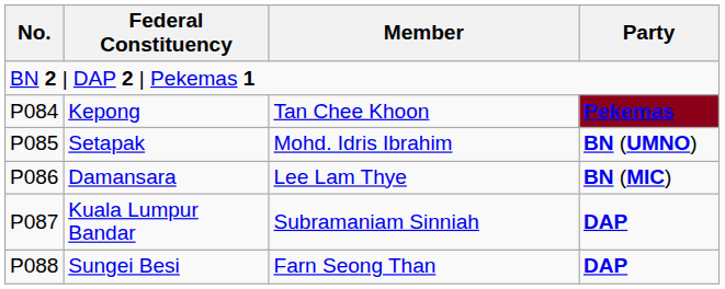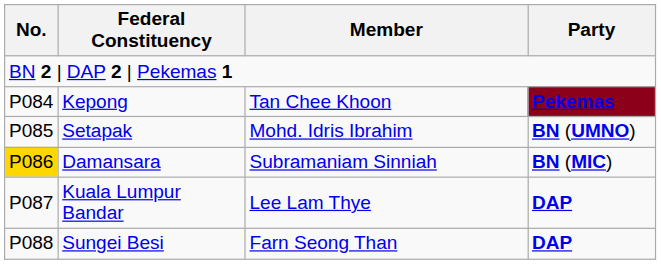Damansara | No.: no background -> gold background
Damansara | Member: Lee Lam Thye -> Subramaniam Sinniah
Kuala Lumpur Bandar | Member: Subramaniam Sinniah -> Lee Lam Thye
